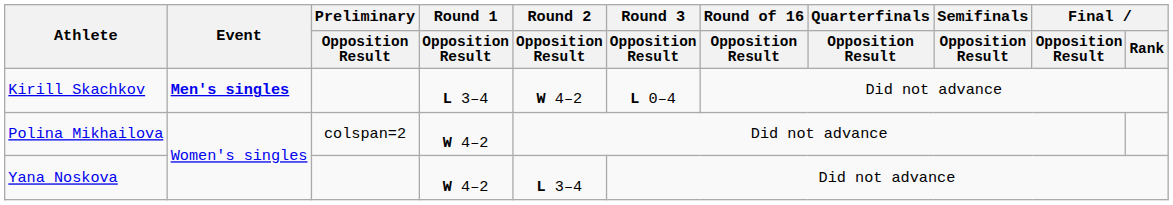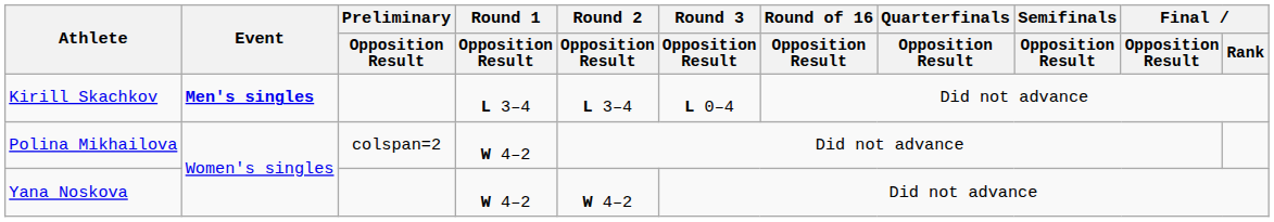Kirill Skachkov | Round 2 / Opposition Result: W 4–2 -> L 3–4
Yana Noskova | Round 2 / Opposition Result: L 3–4 -> W 4–2
